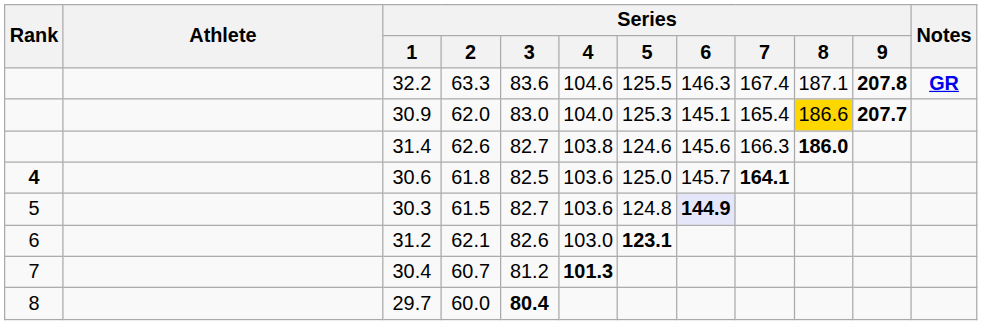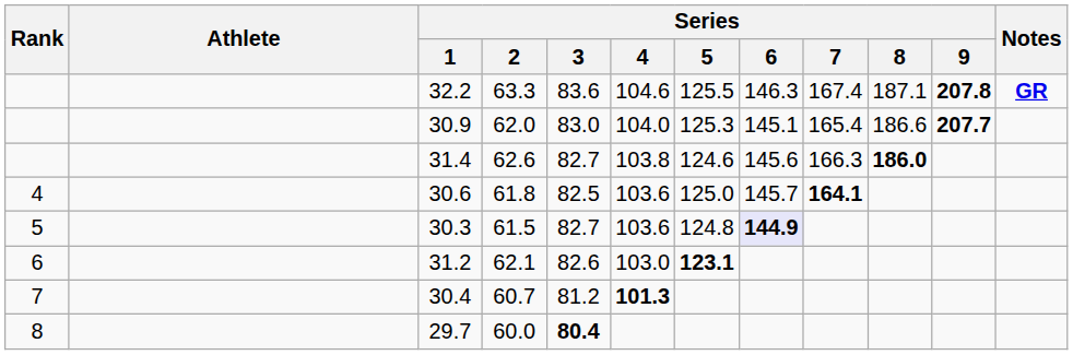30.9 | Series / 8: gold background -> no background
30.6 | Rank: bold -> normal
